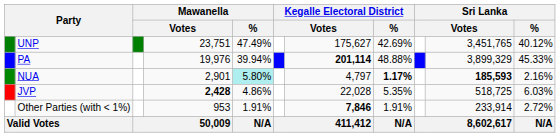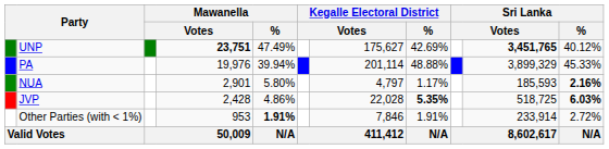UNP | column 4: normal -> bold
UNP | column 10: normal -> bold
PA | column 7: bold -> normal
NUA | Mawanella / %: paleturquoise background -> no background
NUA | Kegalle Electoral District / %: bold -> normal
NUA | column 10: bold -> normal
NUA | Sri Lanka / %: normal -> bold
JVP | column 4: bold -> normal
JVP | Kegalle Electoral District / %: normal -> bold
JVP | Sri Lanka / %: normal -> bold
Other Parties (with < 1%) | Mawanella / %: normal -> bold
Other Parties (with < 1%) | column 7: bold -> normal
